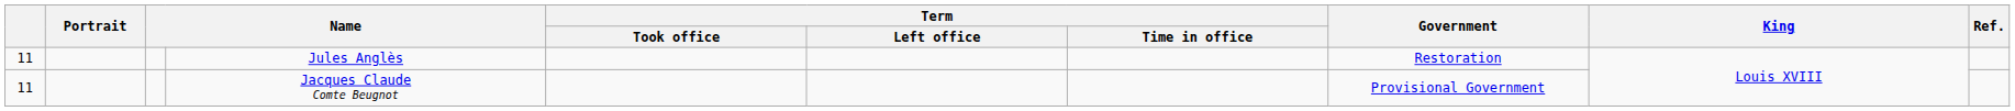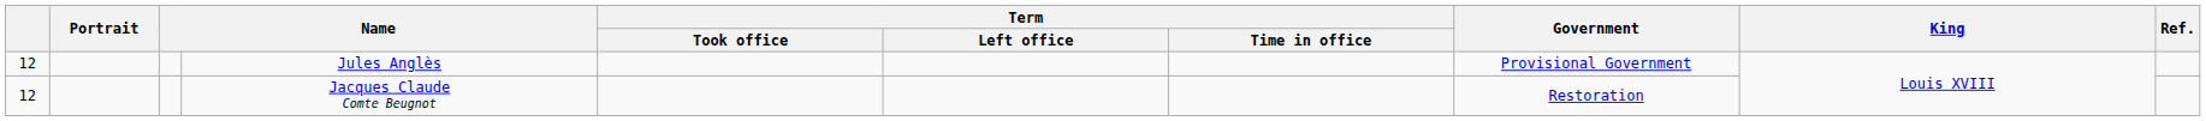Jules Anglès | column 1: 11 -> 12
Jules Anglès | Government: Restoration -> Provisional Government
Jacques Claude Comte Beugnot | column 1: 11 -> 12
Jacques Claude Comte Beugnot | Government: Provisional Government -> Restoration
